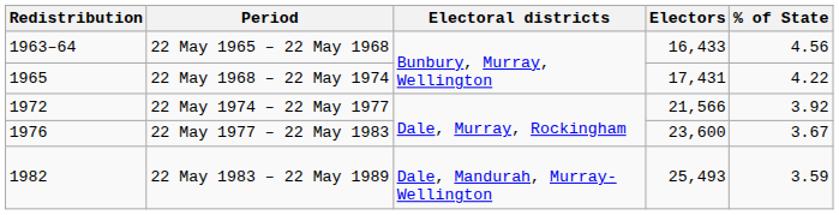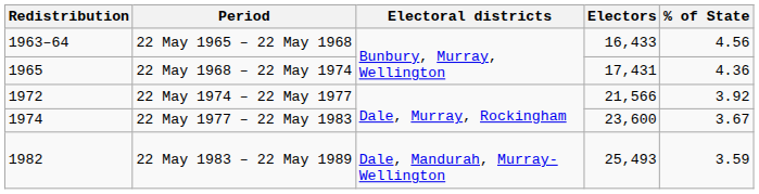22 May 1968 – 22 May 1974 | % of State: 4.22 -> 4.36
22 May 1977 – 22 May 1983 | Redistribution: 1976 -> 1974
